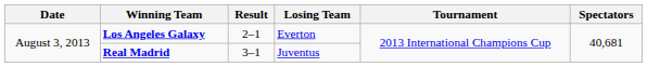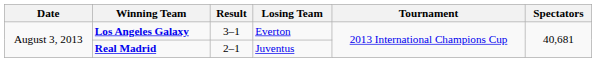Los Angeles Galaxy | Result: 2–1 -> 3–1
Real Madrid | Result: 3–1 -> 2–1
